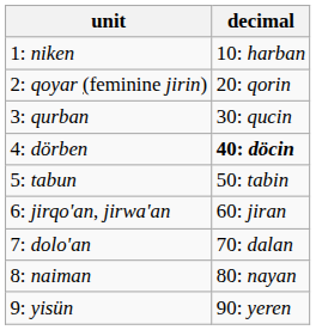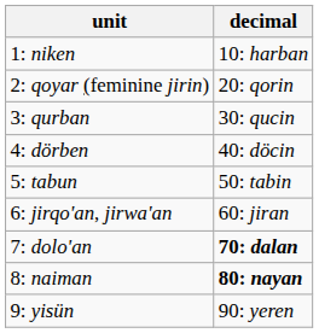4: dörben | decimal: bold -> normal
7: dolo'an | decimal: normal -> bold
8: naiman | decimal: normal -> bold
